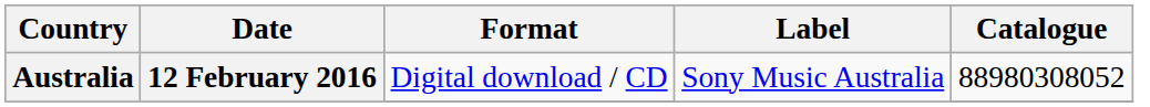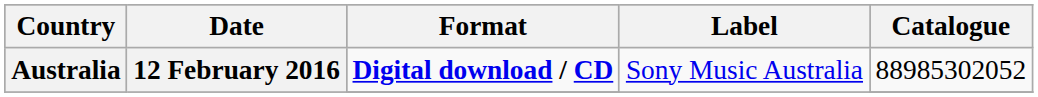row 2 | Format: normal -> bold
row 2 | Catalogue: 88980308052 -> 88985302052
